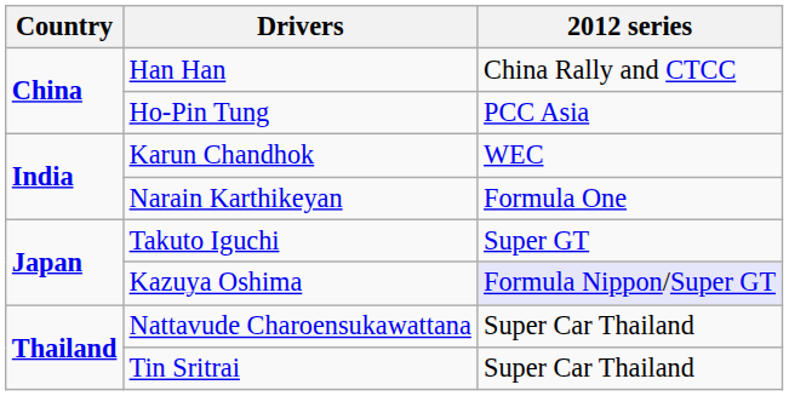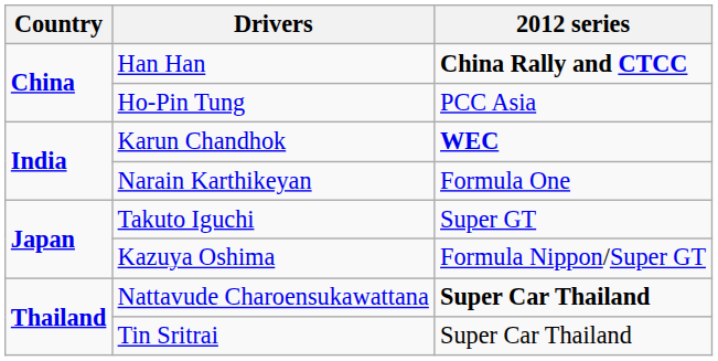Han Han | 2012 series: normal -> bold
Karun Chandhok | 2012 series: normal -> bold
Kazuya Oshima | 2012 series: lavender background -> no background
Nattavude Charoensukawattana | 2012 series: normal -> bold
